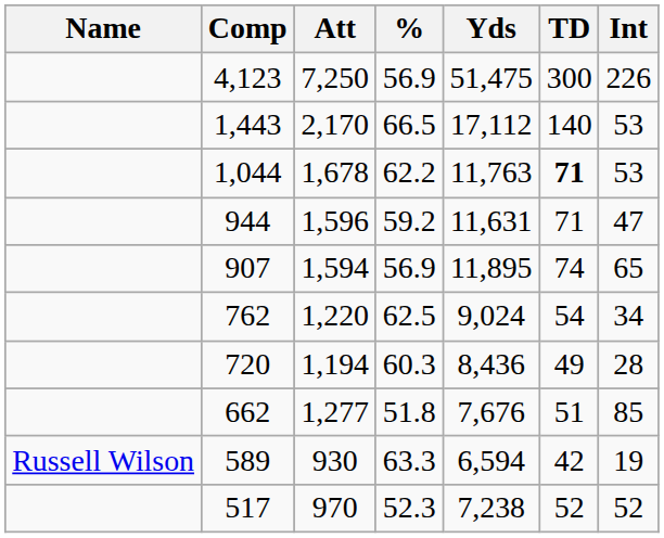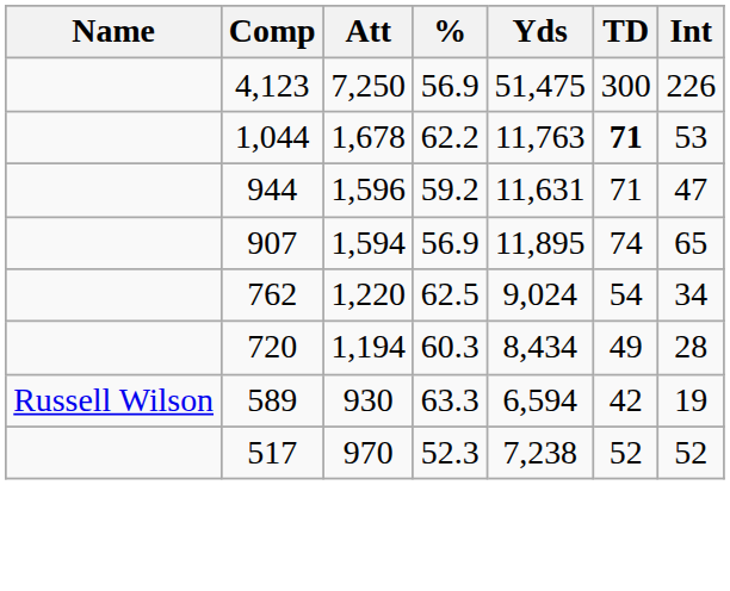- row: 1,443 | 2,170 | 66.5 | 17,112 | 140 | 53
720 | Yds: 8,436 -> 8,434
- row: 662 | 1,277 | 51.8 | 7,676 | 51 | 85
